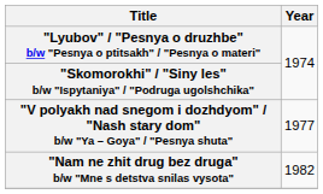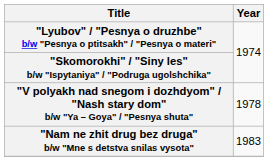row 4 | Year: 1977 -> 1978
row 5 | Year: 1982 -> 1983
